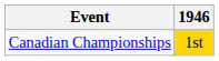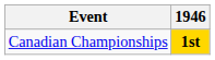Canadian Championships | 1946: normal -> bold
